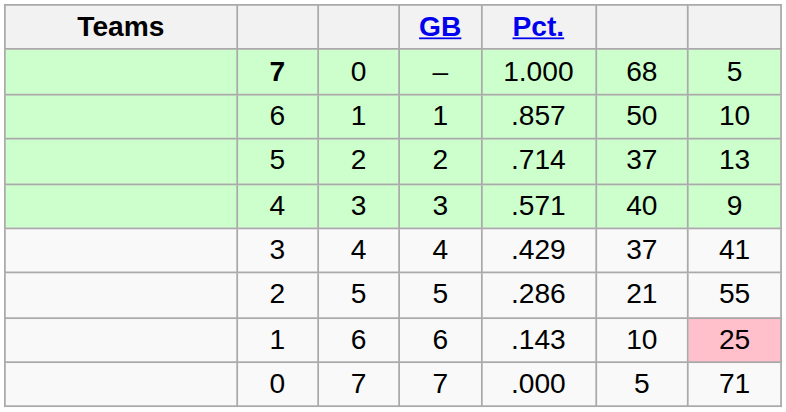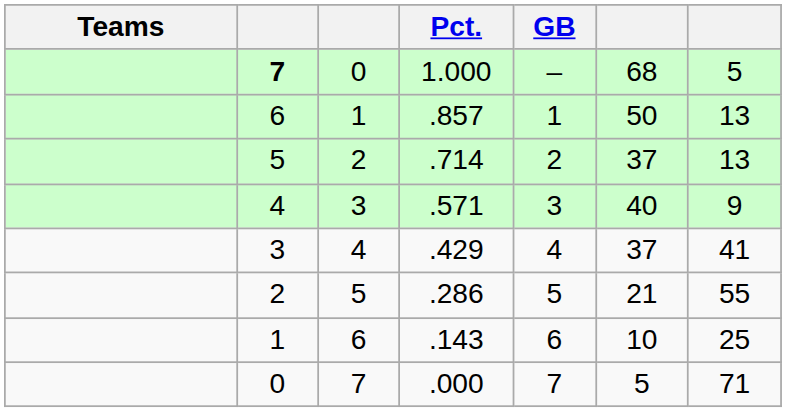columns swapped: Pct. <-> GB
row 3 | column 7: 10 -> 13
row 8 | column 7: pink background -> no background
